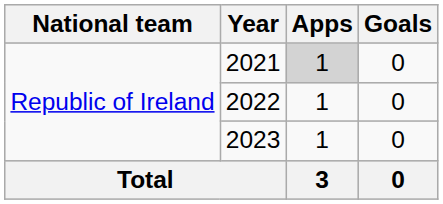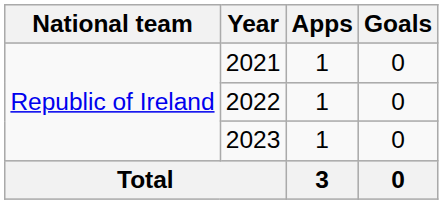2021 | Apps: lightgrey background -> no background
